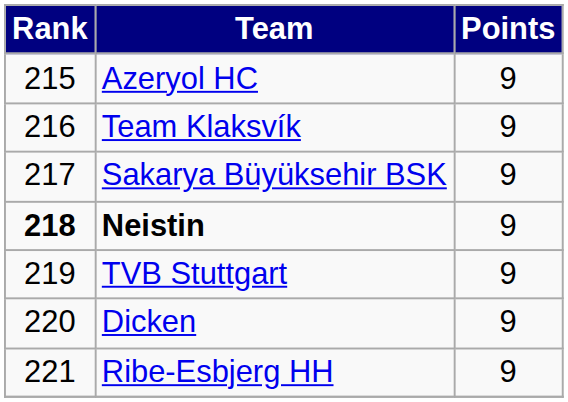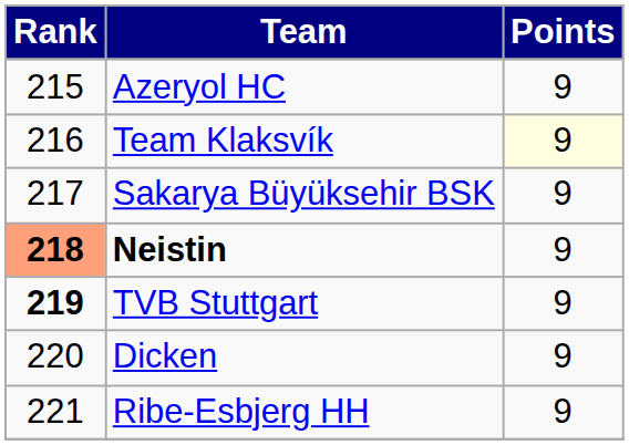Team Klaksvík | Points: no background -> lightyellow background
Neistin | Rank: no background -> lightsalmon background
TVB Stuttgart | Rank: normal -> bold
